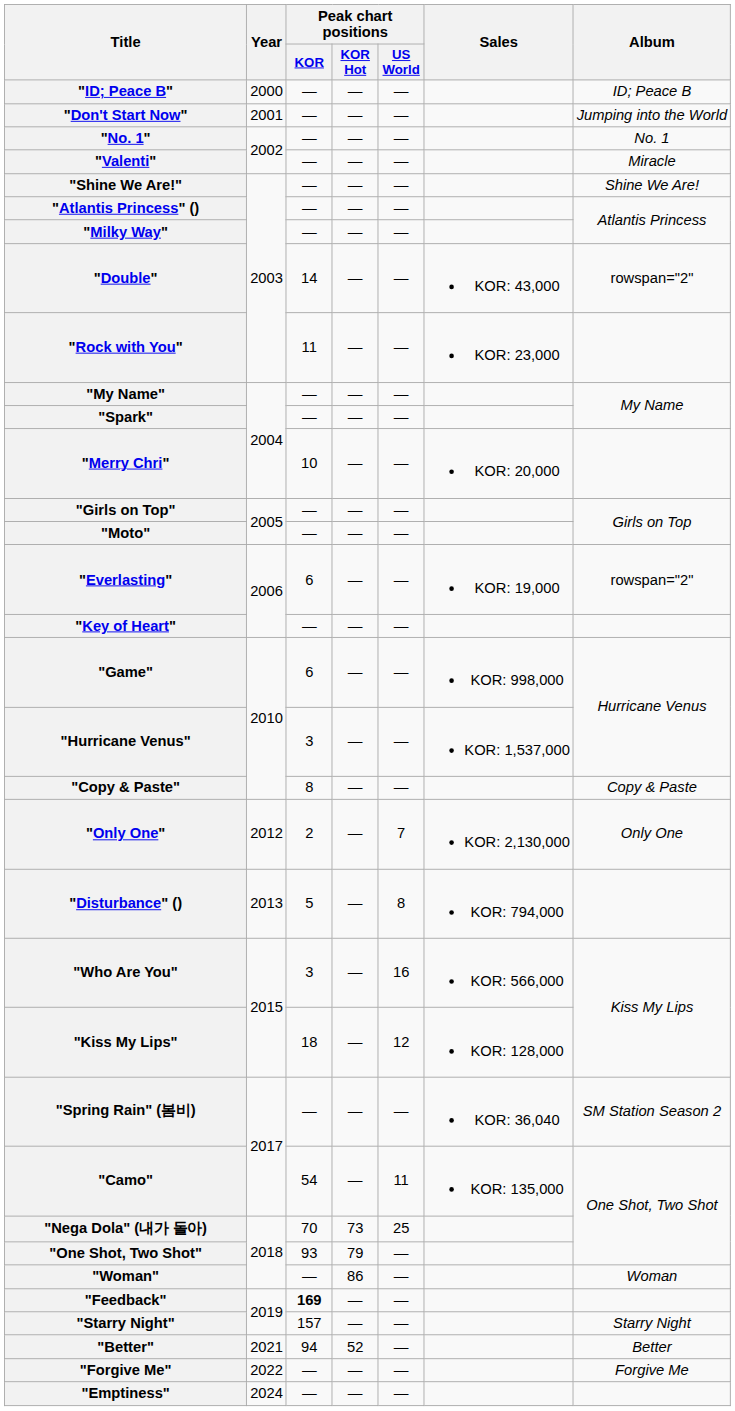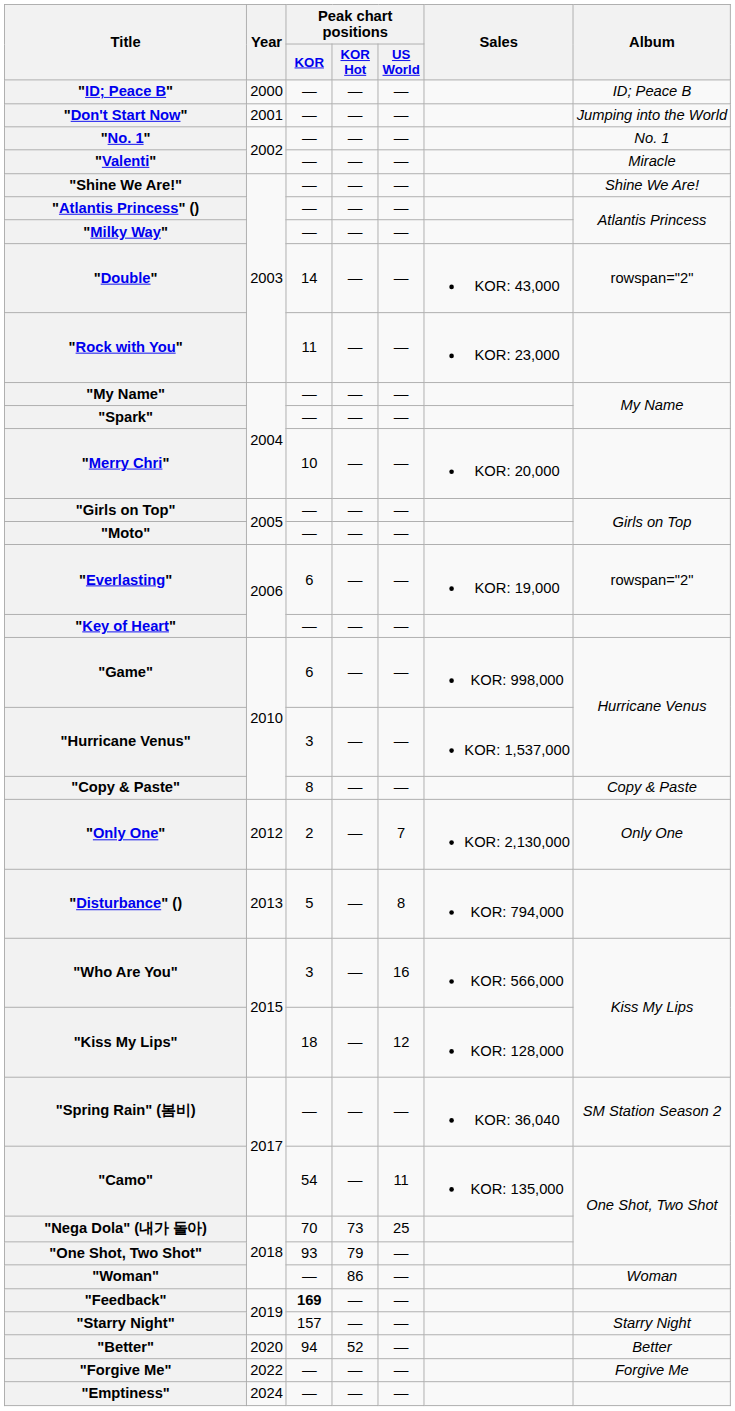"Better" | Year: 2021 -> 2020
